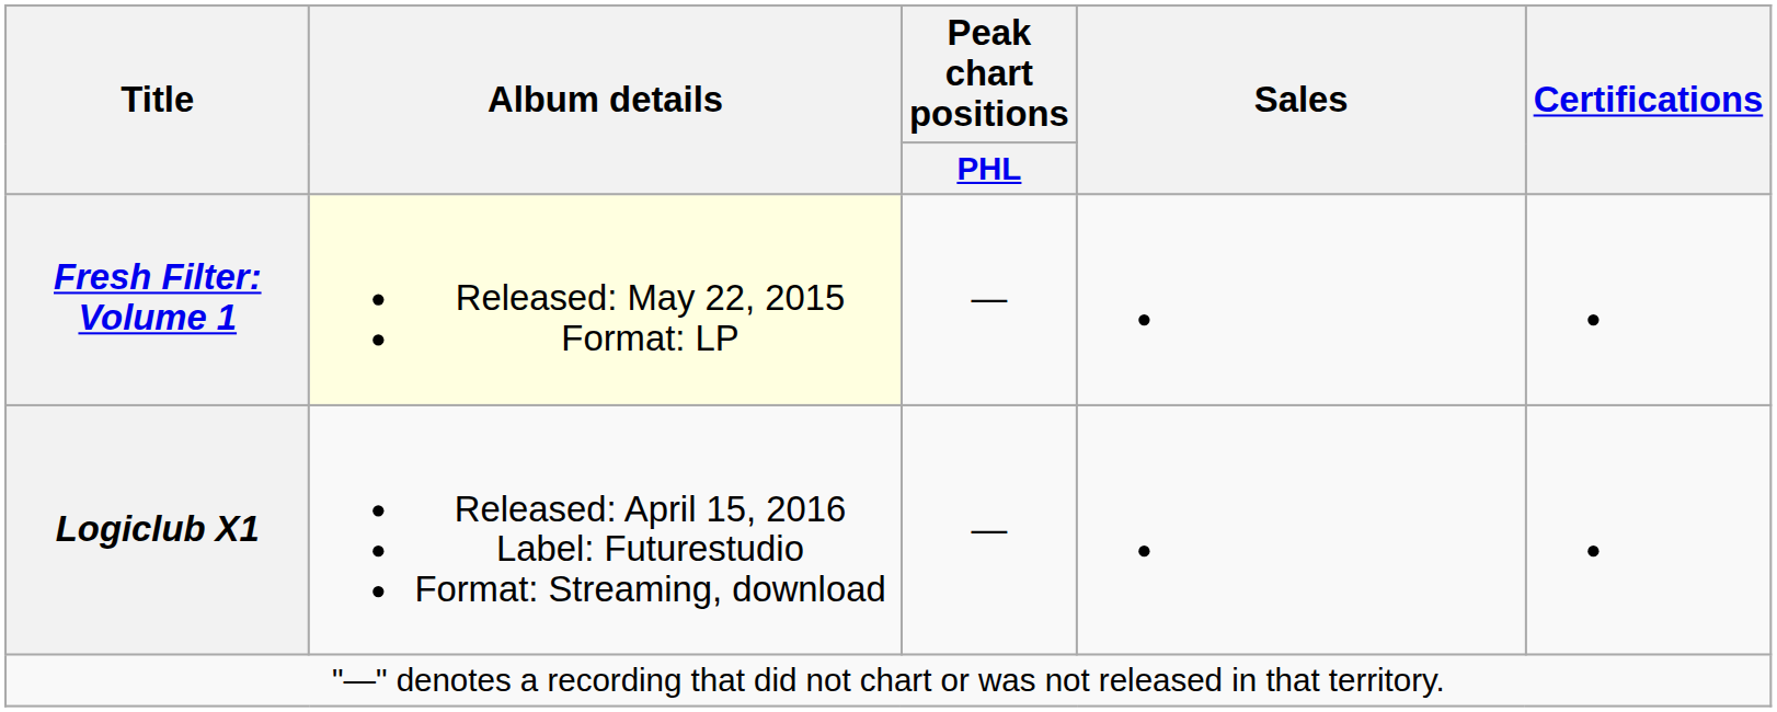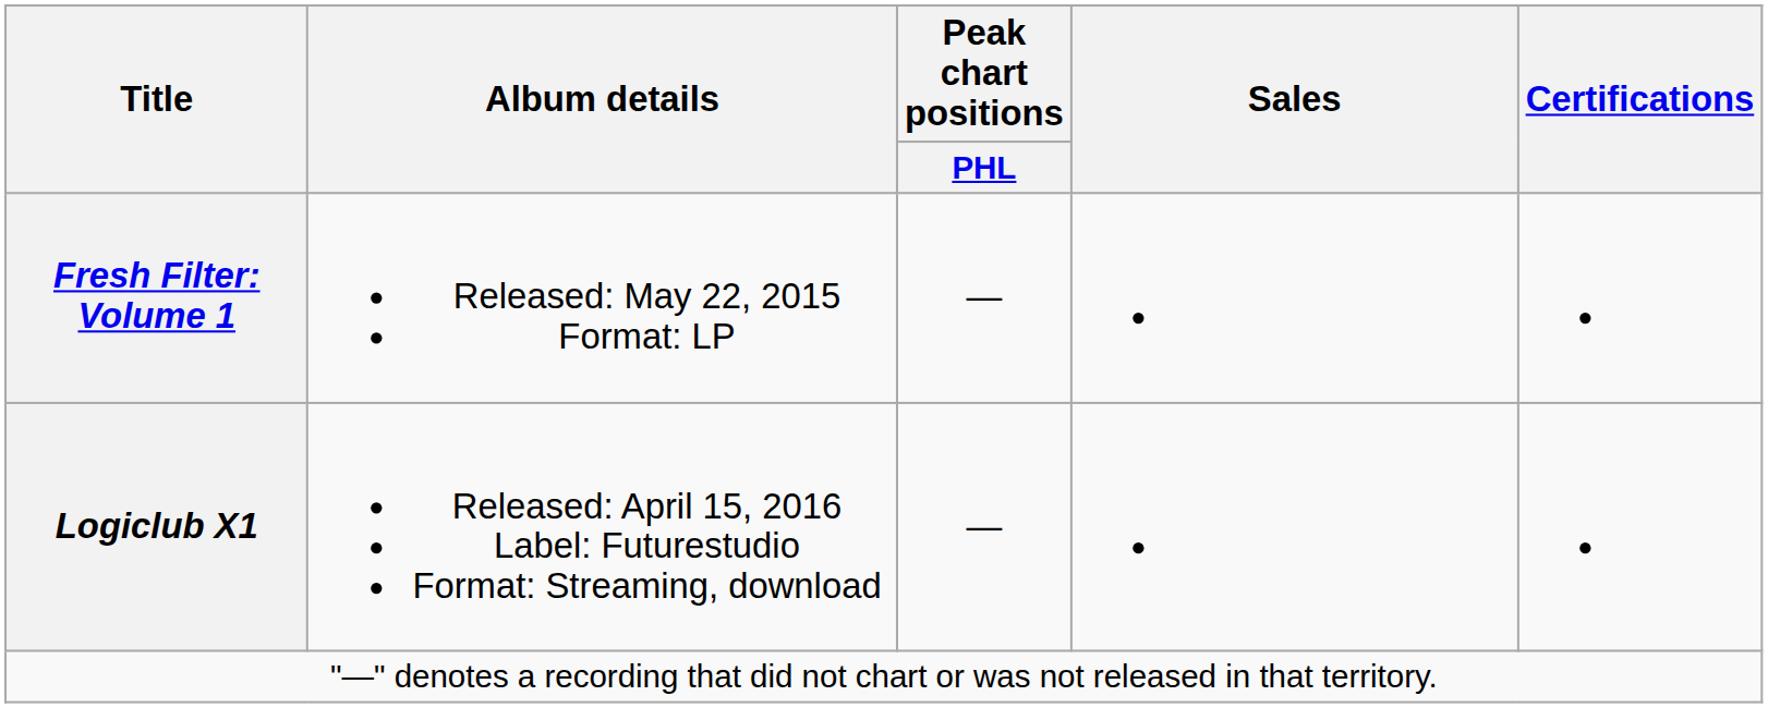Fresh Filter: Volume 1 | Album details: lightyellow background -> no background
